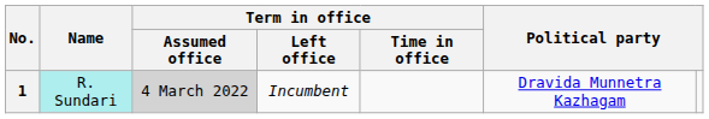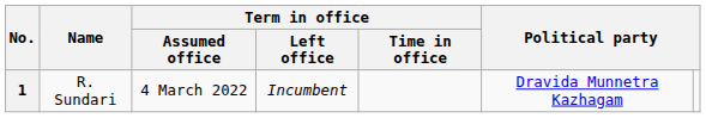1 | Name: paleturquoise background -> no background
1 | Term in office / Assumed office: lightgrey background -> no background
